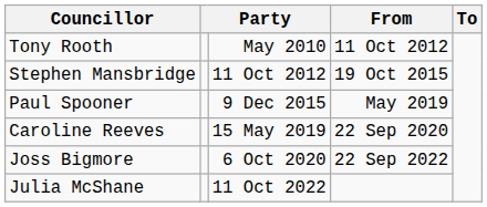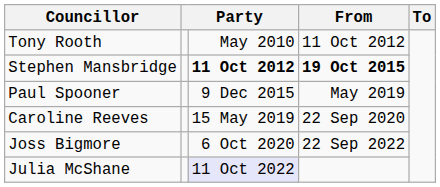Stephen Mansbridge | column 3: normal -> bold
Stephen Mansbridge | From: normal -> bold
Julia McShane | column 3: no background -> lavender background
